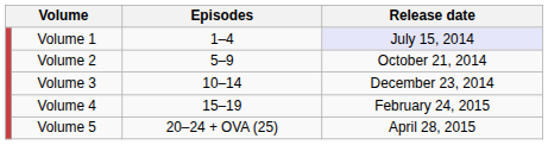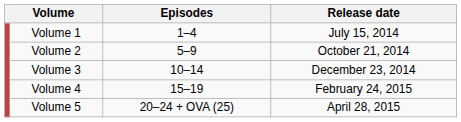Volume 1 | Release date: lavender background -> no background
